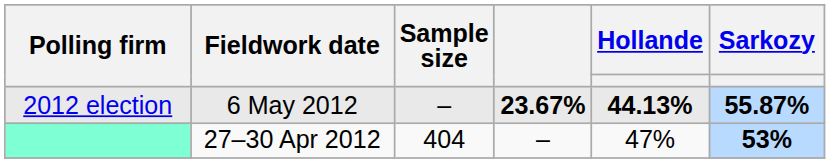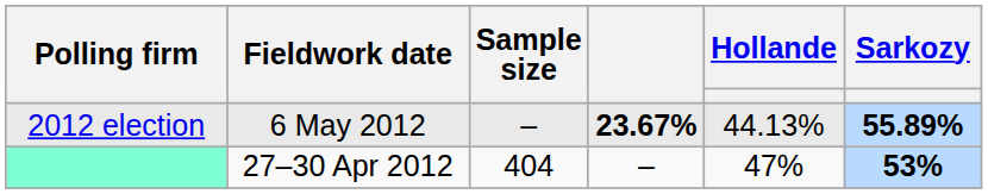2012 election | Hollande: bold -> normal
2012 election | Sarkozy: 55.87% -> 55.89%
